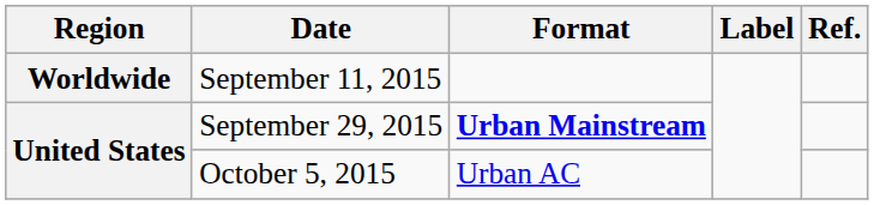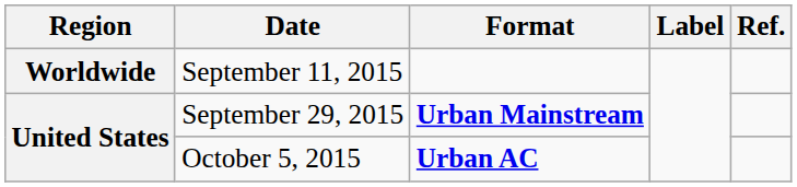October 5, 2015 | Format: normal -> bold
